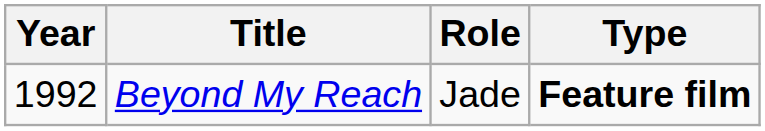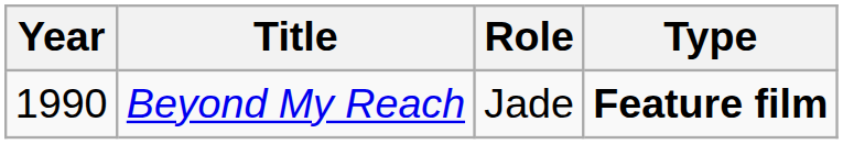Beyond My Reach | Year: 1992 -> 1990
